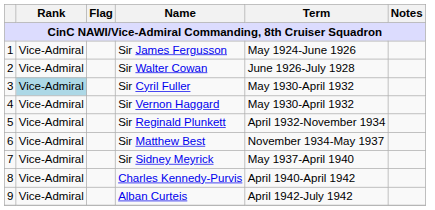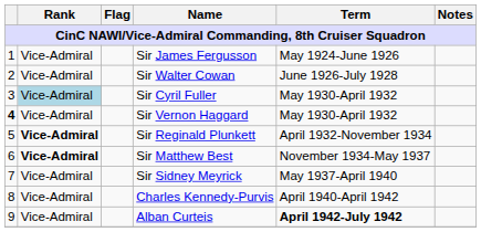Sir Vernon Haggard | column 1: normal -> bold
Sir Reginald Plunkett | Rank: normal -> bold
Sir Matthew Best | Rank: normal -> bold
Alban Curteis | Term: normal -> bold
